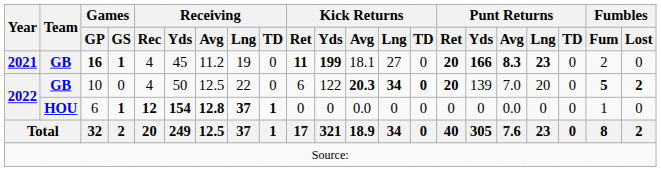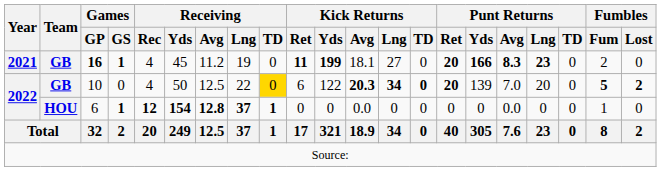10 | Receiving / TD: no background -> gold background
